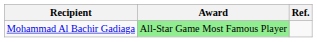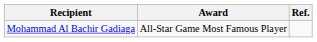row 2 | Award: lightgreen background -> no background
